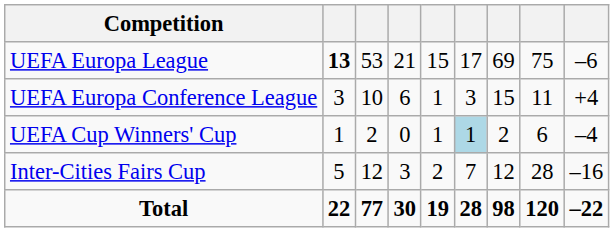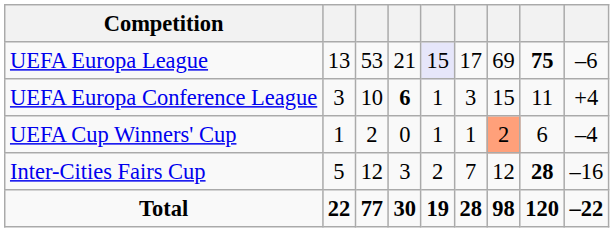UEFA Europa League | column 2: bold -> normal
UEFA Europa League | column 5: no background -> lavender background
UEFA Europa League | column 8: normal -> bold
UEFA Europa Conference League | column 4: normal -> bold
UEFA Cup Winners' Cup | column 6: lightblue background -> no background
UEFA Cup Winners' Cup | column 7: no background -> lightsalmon background
Inter-Cities Fairs Cup | column 8: normal -> bold
